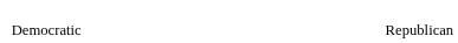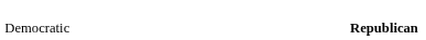Democratic | 43: normal -> bold
